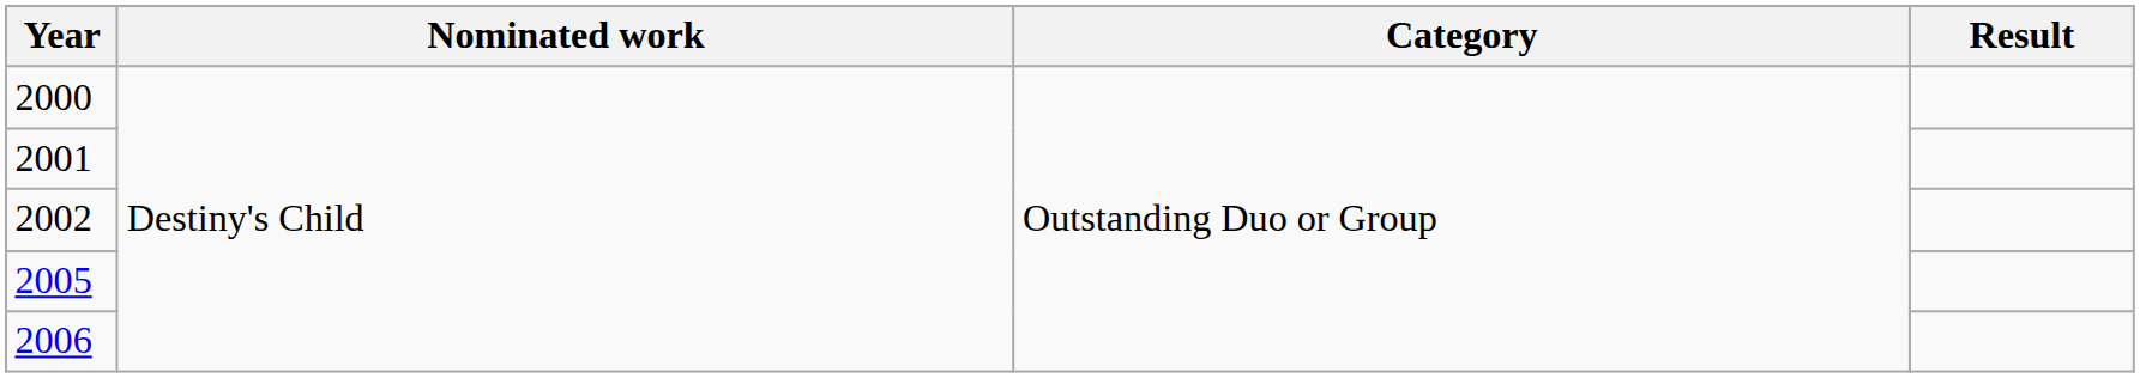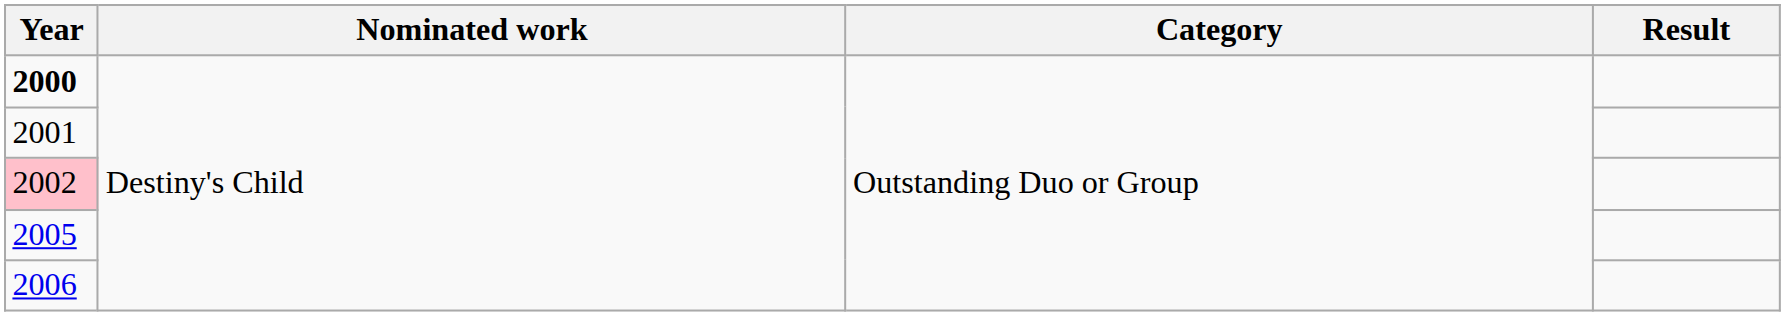2000 | Year: normal -> bold
2002 | Year: no background -> pink background
